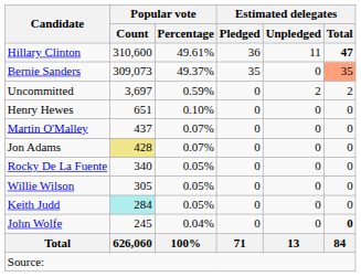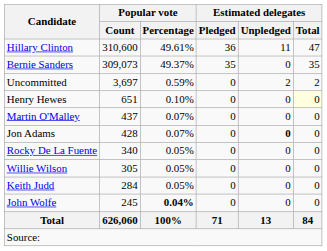Hillary Clinton | Estimated delegates / Total: bold -> normal
Bernie Sanders | Estimated delegates / Total: lightsalmon background -> no background
Henry Hewes | Estimated delegates / Total: no background -> lightyellow background
Jon Adams | Popular vote / Count: khaki background -> no background
Jon Adams | Estimated delegates / Unpledged: normal -> bold
Keith Judd | Popular vote / Count: paleturquoise background -> no background
John Wolfe | Popular vote / Percentage: normal -> bold
John Wolfe | Estimated delegates / Total: bold -> normal
